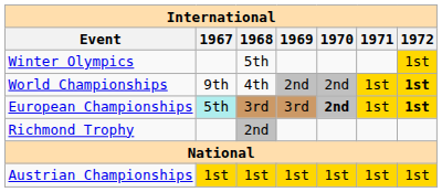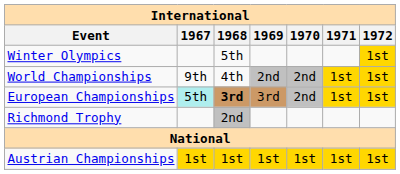World Championships | 1972: bold -> normal
European Championships | 1968: normal -> bold
European Championships | 1970: bold -> normal
European Championships | 1972: bold -> normal
